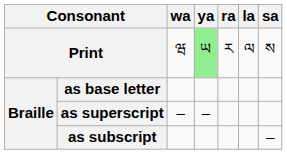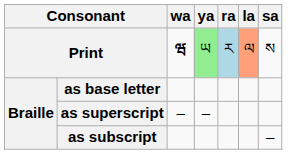Print | wa: normal -> bold
Print | ra: no background -> lightblue background
Print | la: no background -> lightsalmon background
